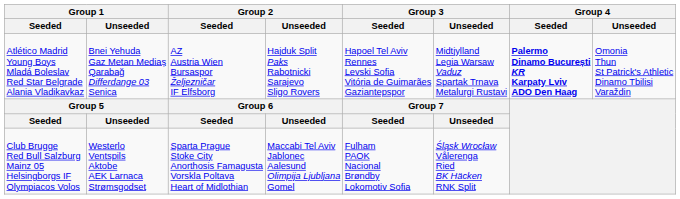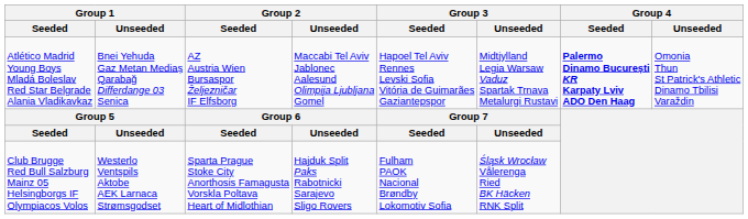row 3 | Group 2 / Unseeded: Hajduk Split Paks Rabotnicki Sarajevo Sligo Rovers -> Maccabi Tel Aviv Jablonec Aalesund Olimpija Ljubljana Gomel
row 6 | Group 2 / Unseeded: Maccabi Tel Aviv Jablonec Aalesund Olimpija Ljubljana Gomel -> Hajduk Split Paks Rabotnicki Sarajevo Sligo Rovers
